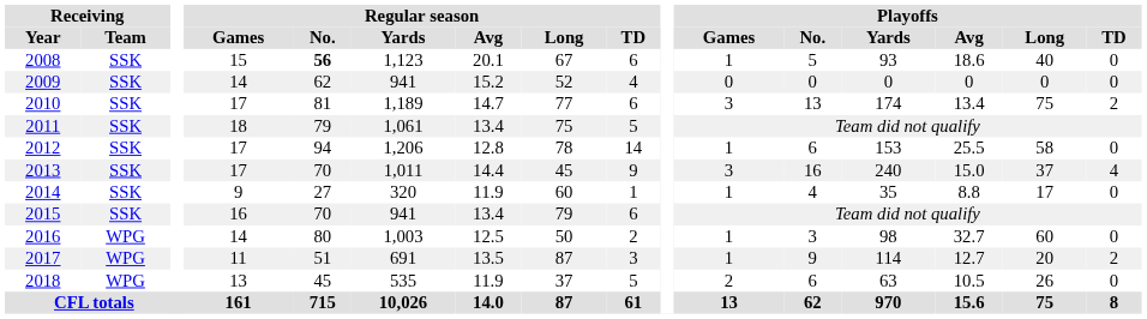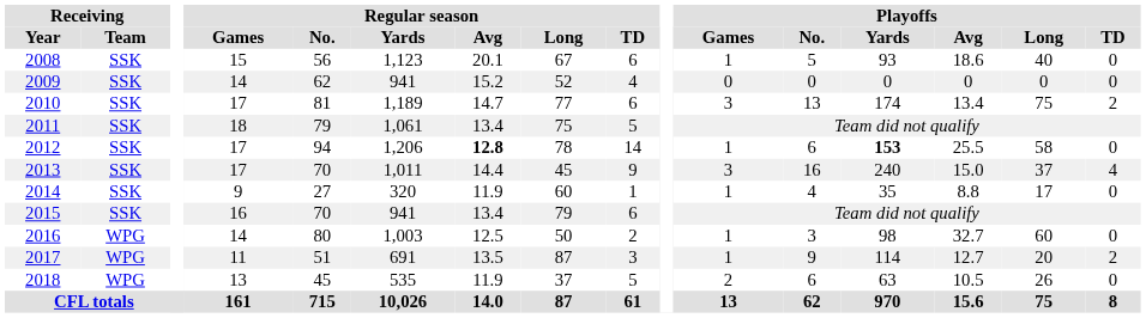2008 | Regular season / No.: bold -> normal
2012 | Regular season / Avg: normal -> bold
2012 | Playoffs / Yards: normal -> bold
